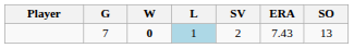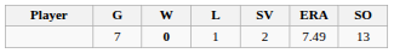row 2 | L: lightblue background -> no background
row 2 | ERA: 7.43 -> 7.49
